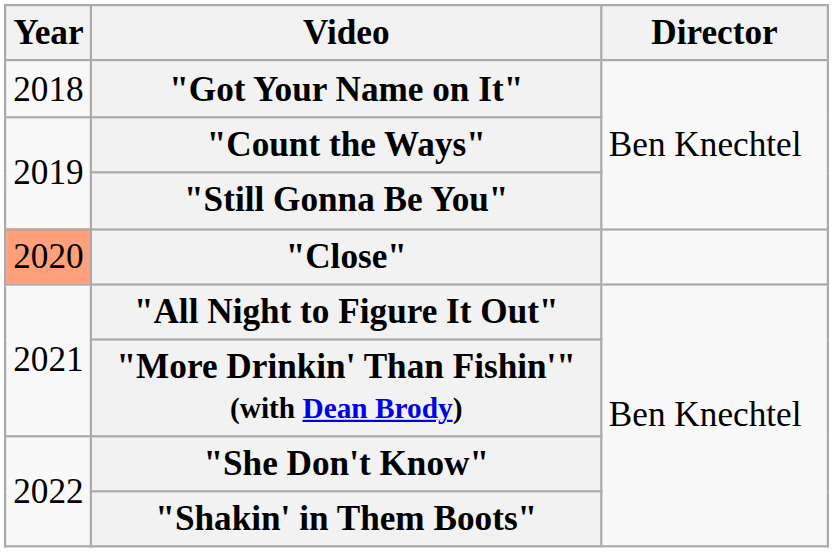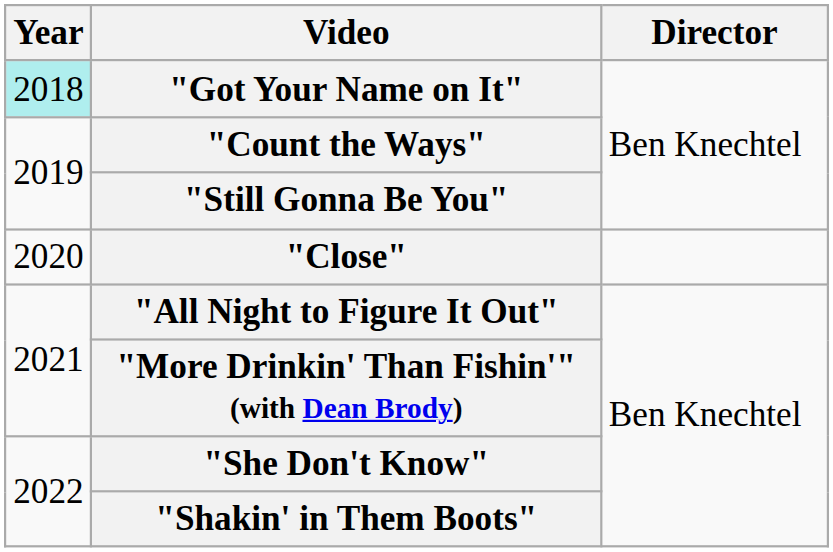"Got Your Name on It" | Year: no background -> paleturquoise background
"Close" | Year: lightsalmon background -> no background
